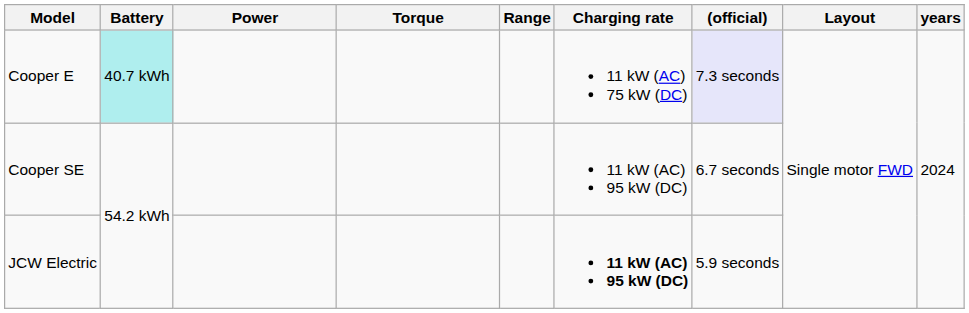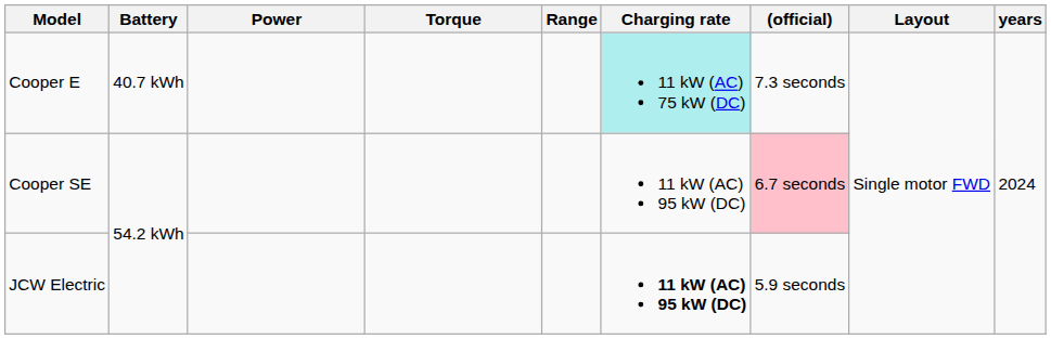Cooper E | Battery: paleturquoise background -> no background
Cooper E | Charging rate: no background -> paleturquoise background
Cooper E | (official): lavender background -> no background
Cooper SE | (official): no background -> pink background
